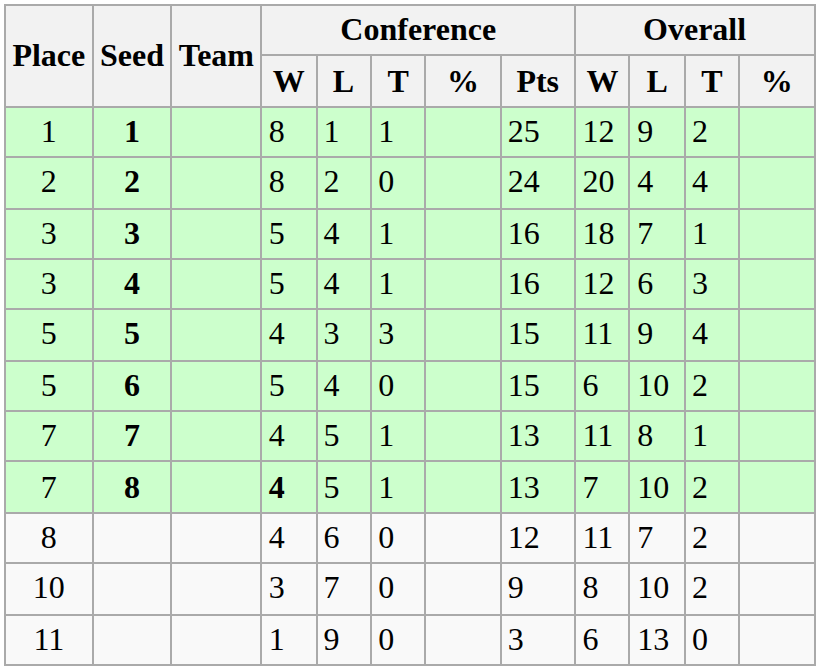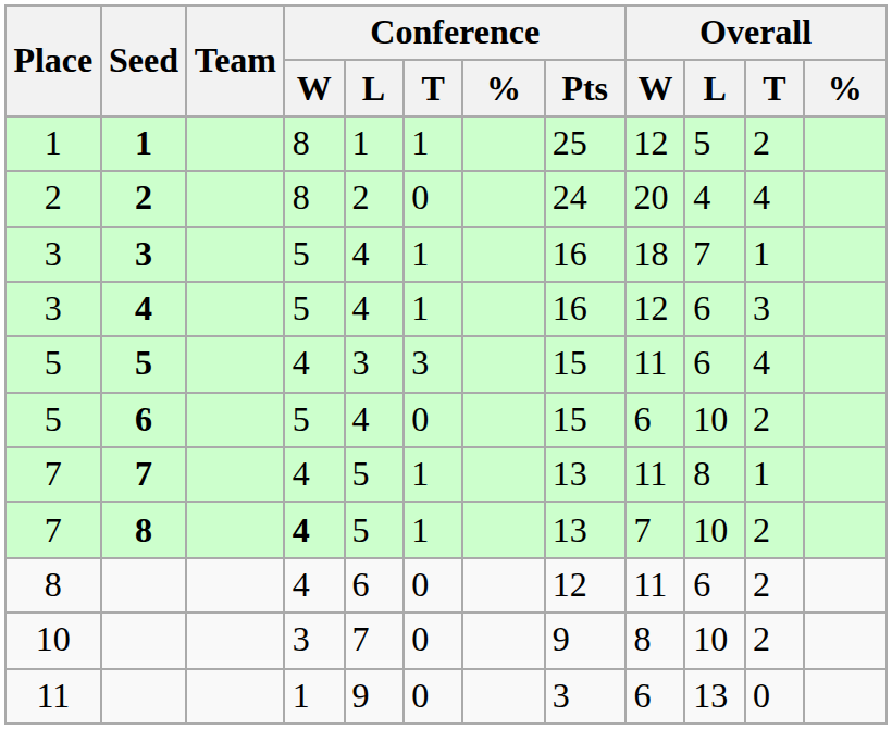row 3 | Overall / L: 9 -> 5
row 7 | Overall / L: 9 -> 6
row 11 | Overall / L: 7 -> 6
